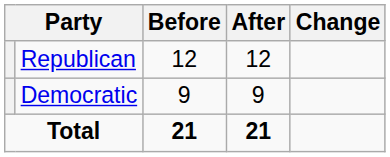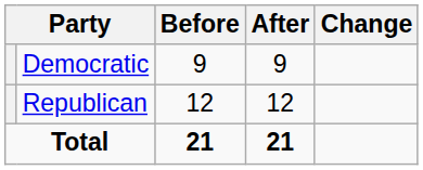rows swapped: Republican <-> Democratic
